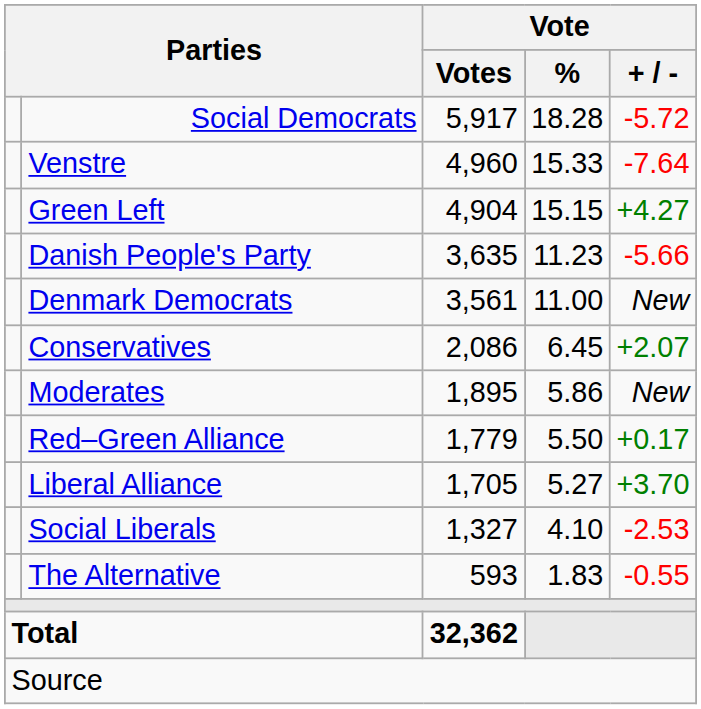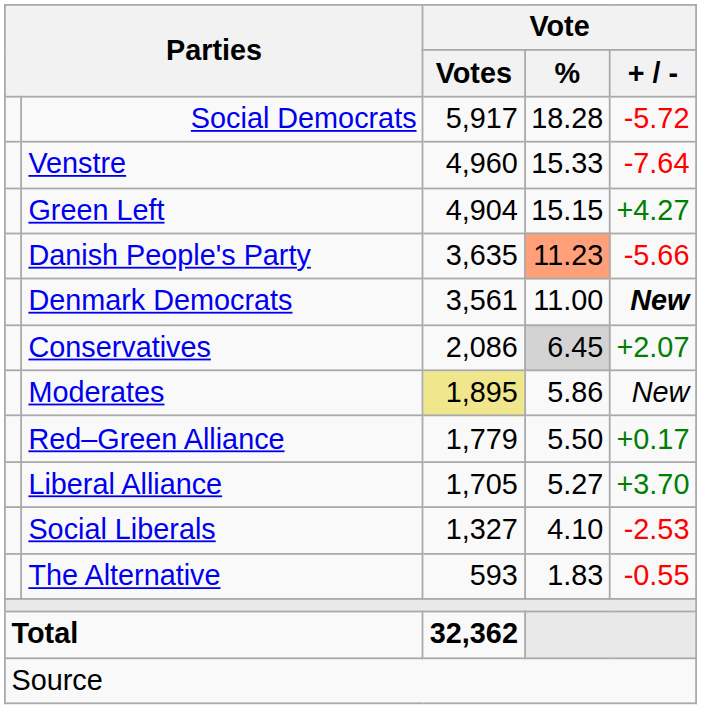Danish People's Party | Vote / %: no background -> lightsalmon background
Denmark Democrats | Vote / + / -: normal -> bold
Conservatives | Vote / %: no background -> lightgrey background
Moderates | Vote / Votes: no background -> khaki background
